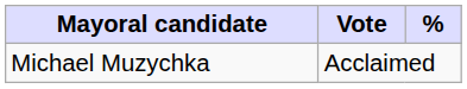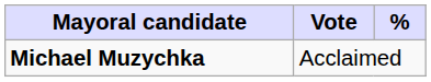Michael Muzychka | Mayoral candidate: normal -> bold
